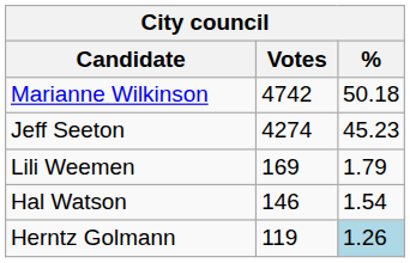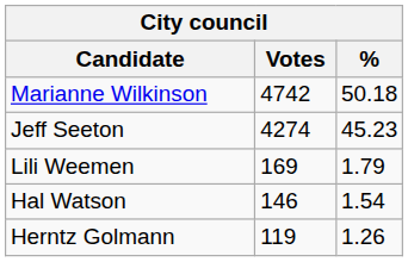Herntz Golmann | %: lightblue background -> no background
